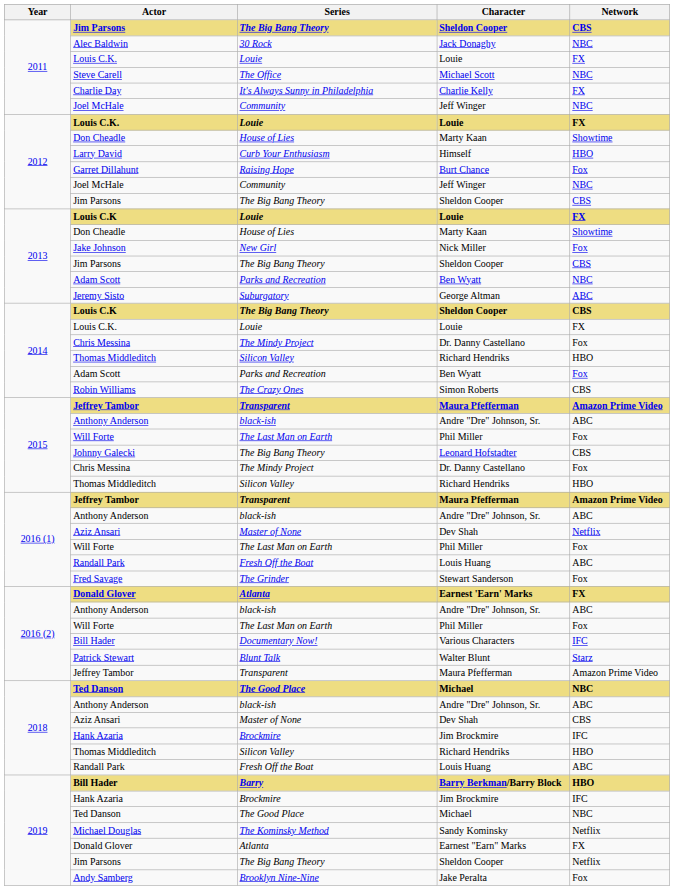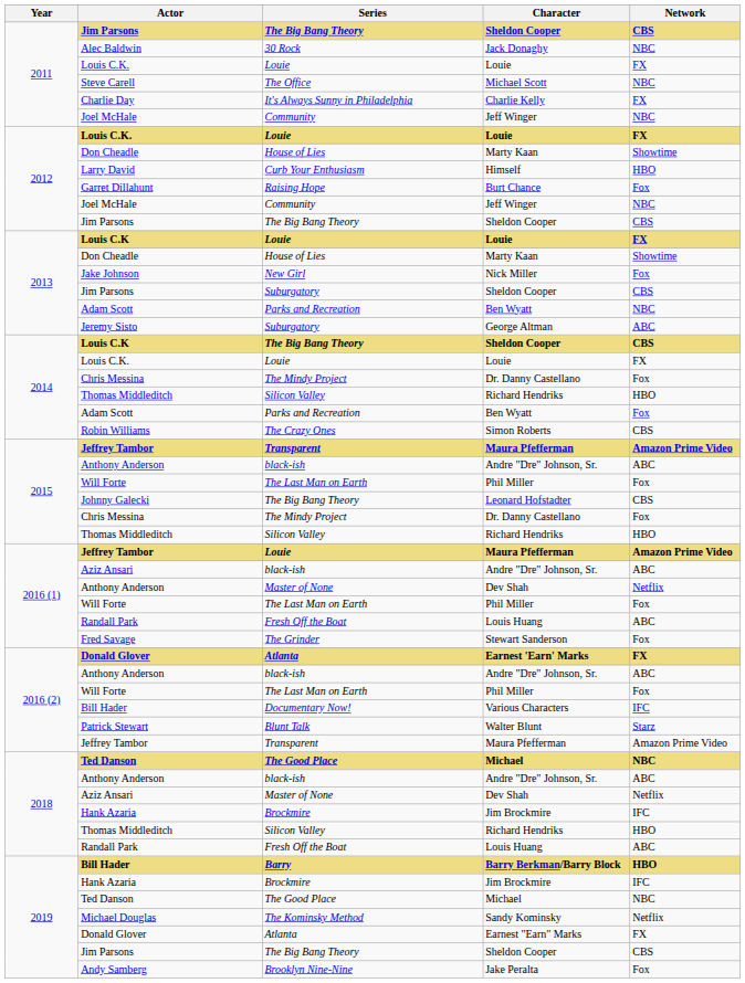2013 / Sheldon Cooper | Series: The Big Bang Theory -> Suburgatory
2016 (1) / Maura Pfefferman | Series: Transparent -> Louie
2016 (1) / Andre "Dre" Johnson, Sr. | Actor: Anthony Anderson -> Aziz Ansari
2016 (1) / Dev Shah | Actor: Aziz Ansari -> Anthony Anderson
2018 / Dev Shah | Network: CBS -> Netflix
2019 / Sheldon Cooper | Network: Netflix -> CBS
